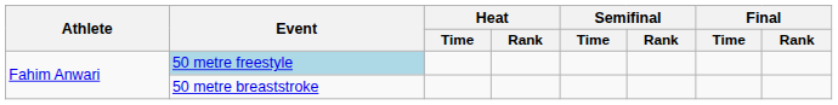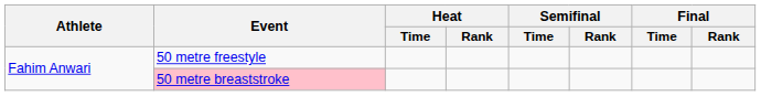50 metre freestyle | Event: lightblue background -> no background
50 metre breaststroke | Event: no background -> pink background
